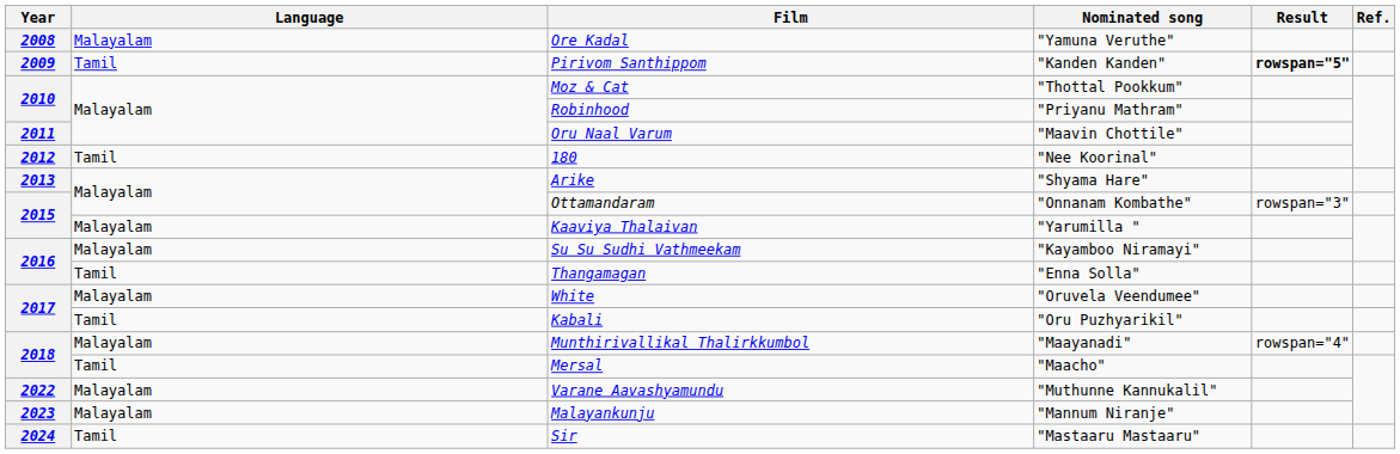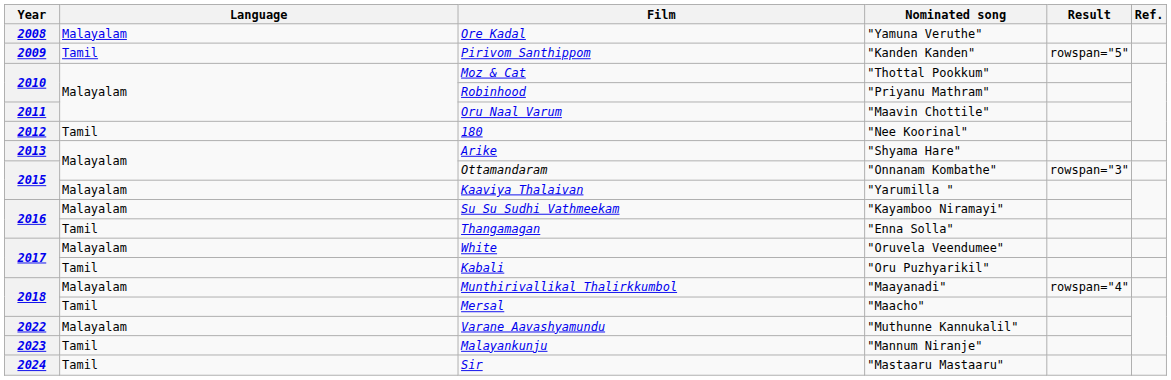Pirivom Santhippom | Result: bold -> normal
Malayankunju | Language: Malayalam -> Tamil
